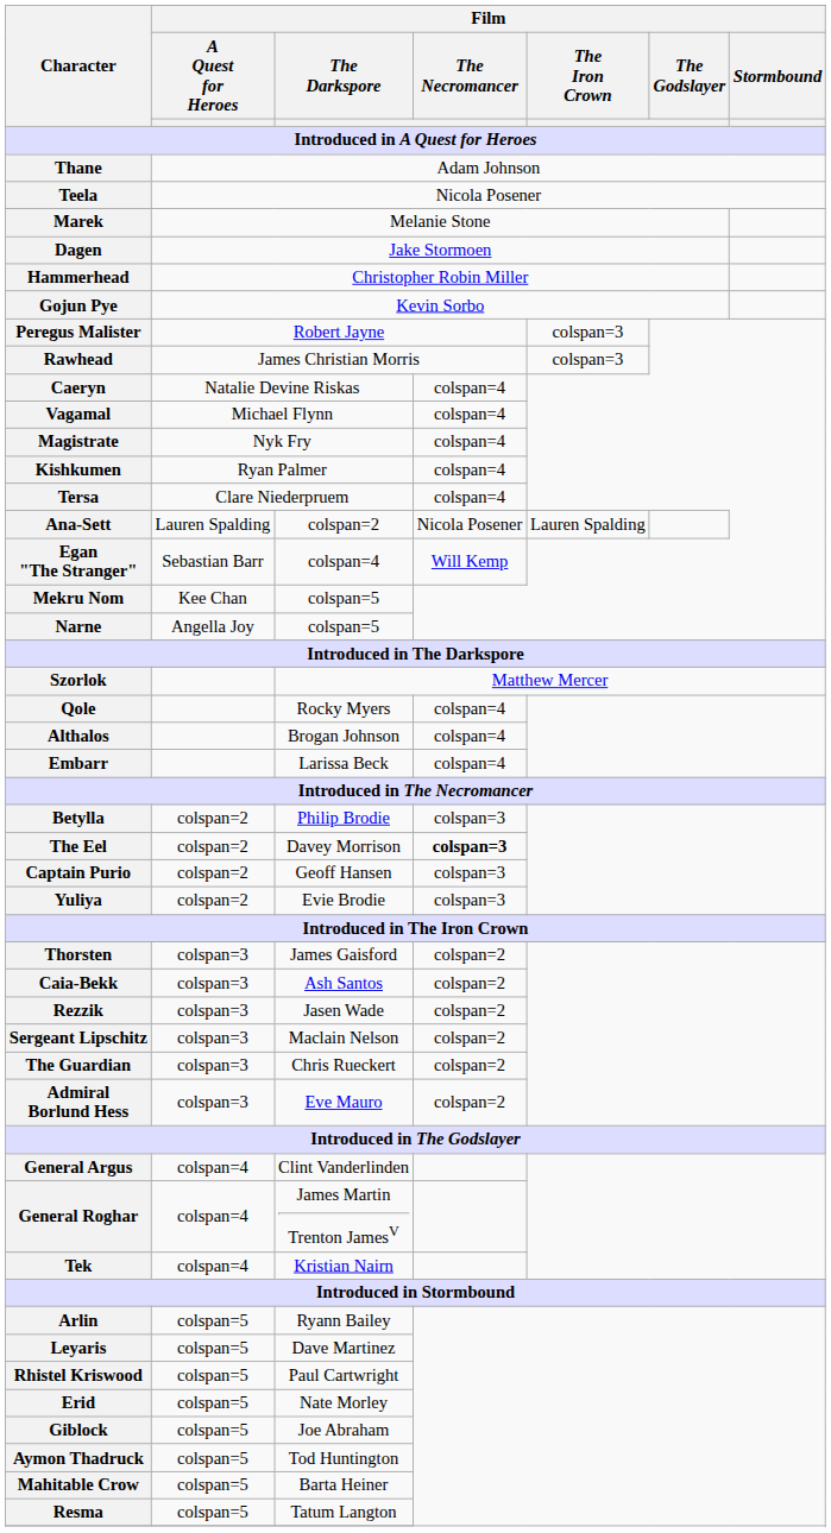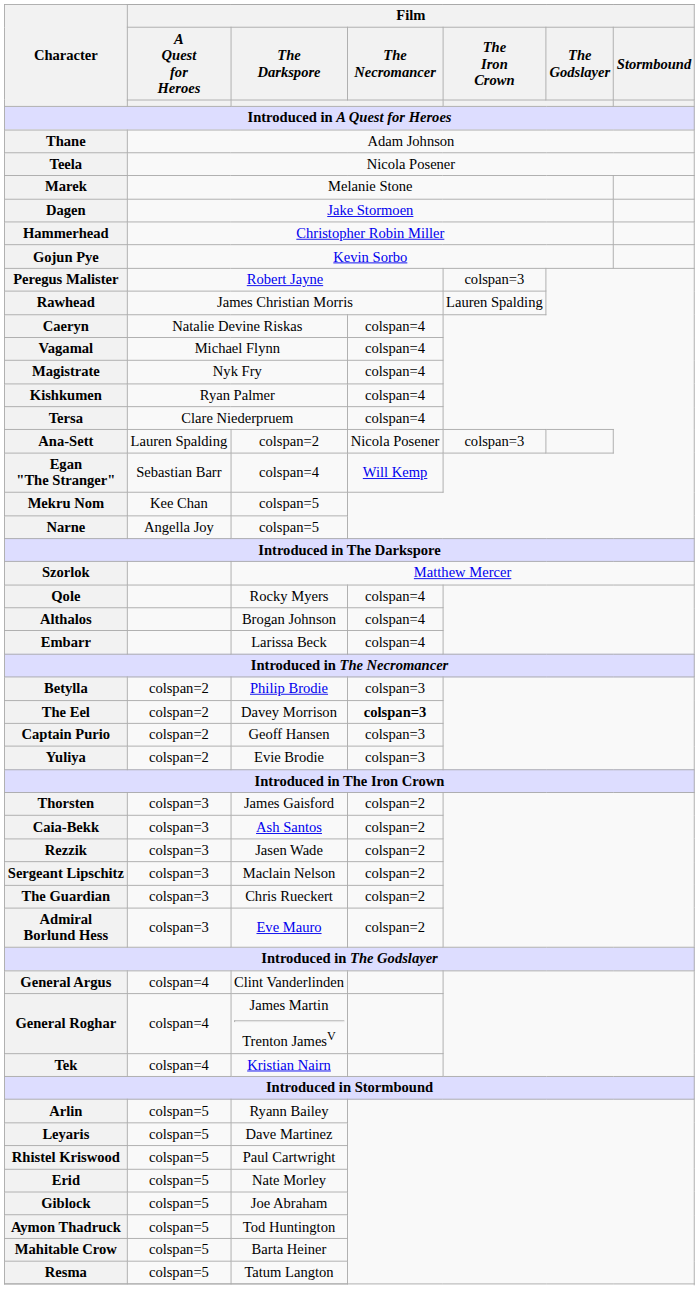Rawhead | Film / The Iron Crown: colspan=3 -> Lauren Spalding
Ana-Sett | Film / The Iron Crown: Lauren Spalding -> colspan=3
